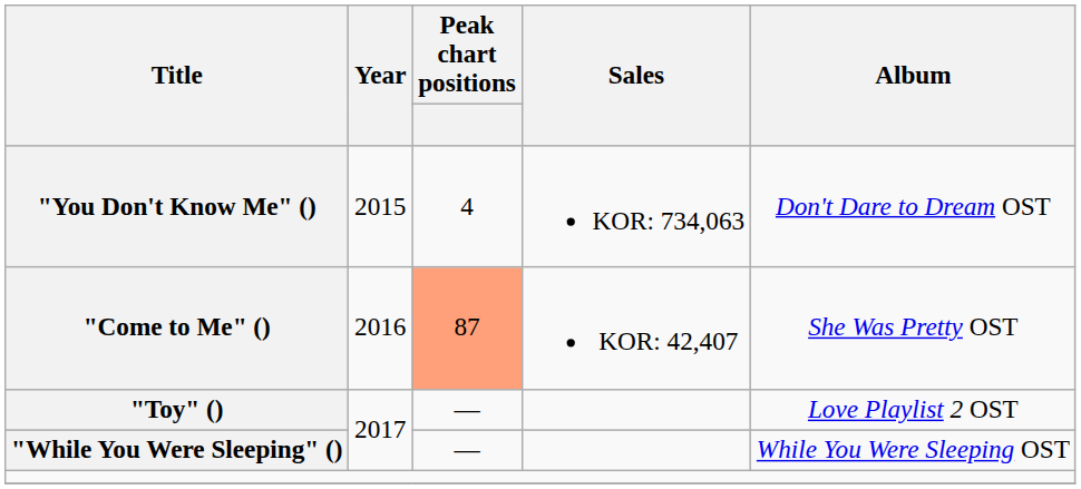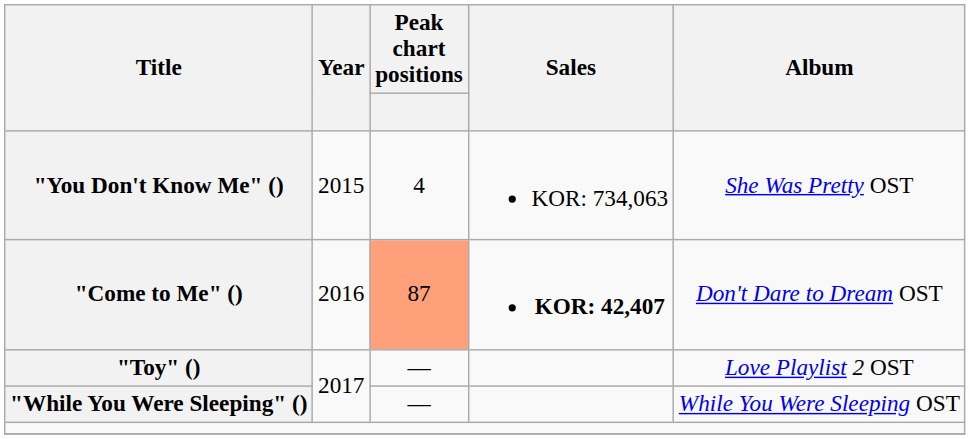"You Don't Know Me" () | Album: Don't Dare to Dream OST -> She Was Pretty OST
"Come to Me" () | Sales: normal -> bold
"Come to Me" () | Album: She Was Pretty OST -> Don't Dare to Dream OST
